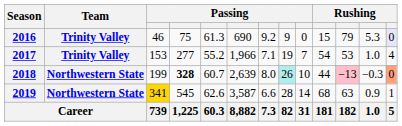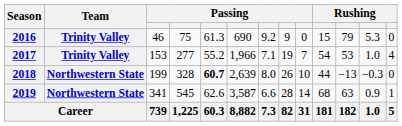2016 | column 13: lavender background -> no background
2018 | column 4: bold -> normal
2018 | column 5: normal -> bold
2018 | column 8: paleturquoise background -> no background
2018 | column 11: pink background -> no background
2018 | column 13: lightsalmon background -> no background
2019 | column 3: gold background -> no background
